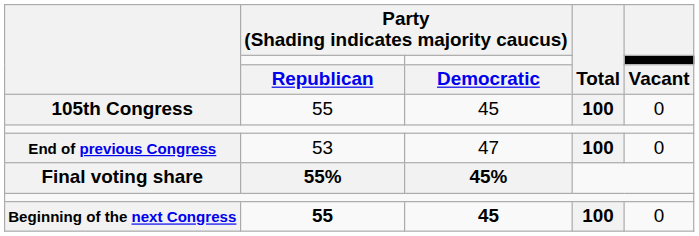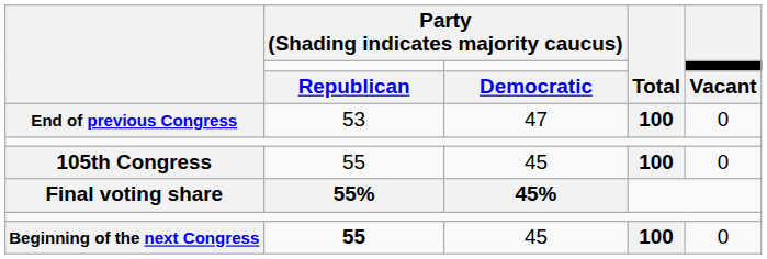rows swapped: End of previous Congress <-> 105th Congress
Beginning of the next Congress | column 3: bold -> normal
